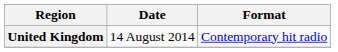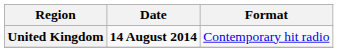United Kingdom | Date: normal -> bold
